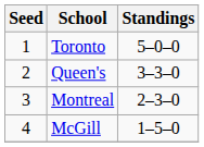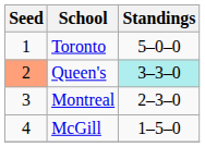Queen's | Seed: no background -> lightsalmon background
Queen's | Standings: no background -> paleturquoise background
